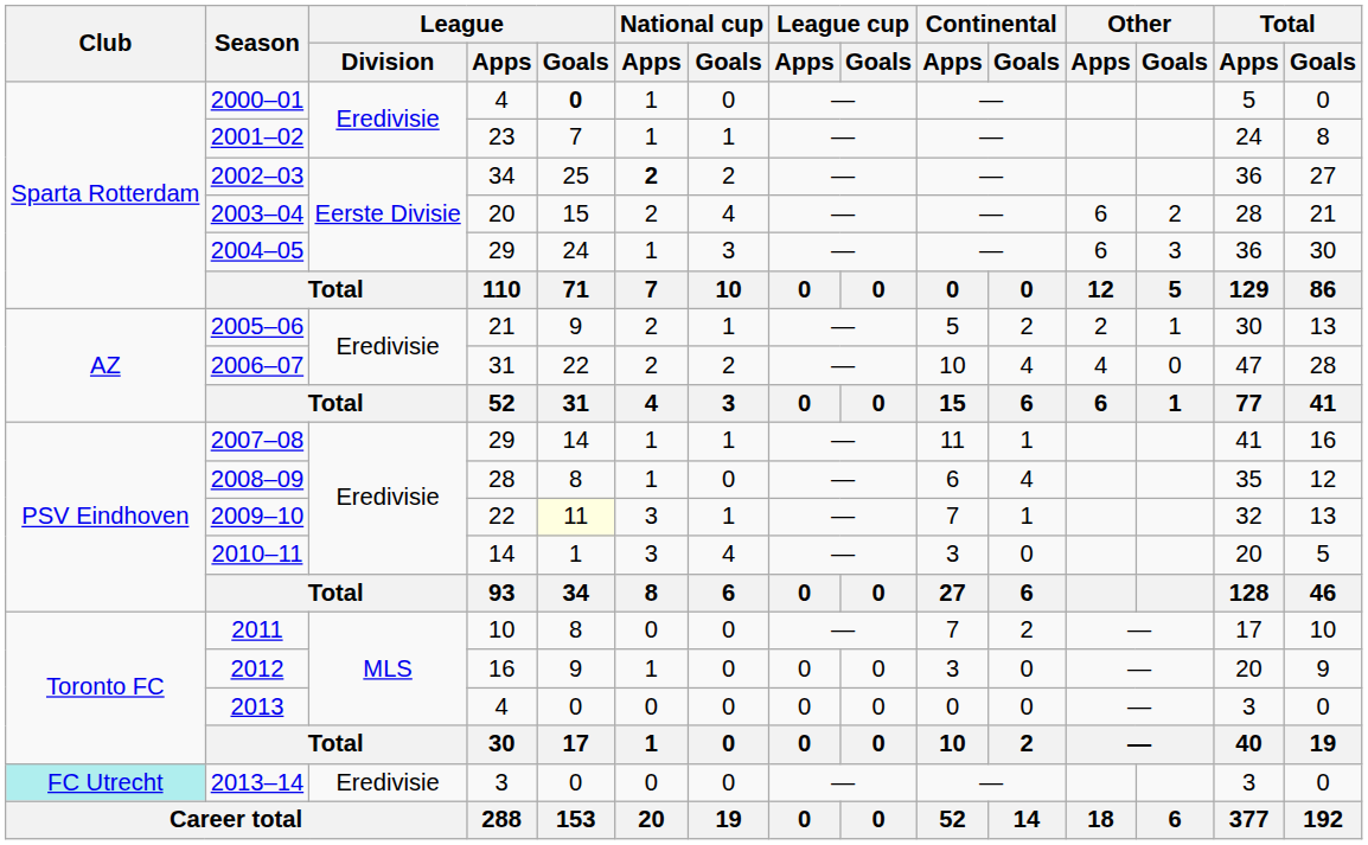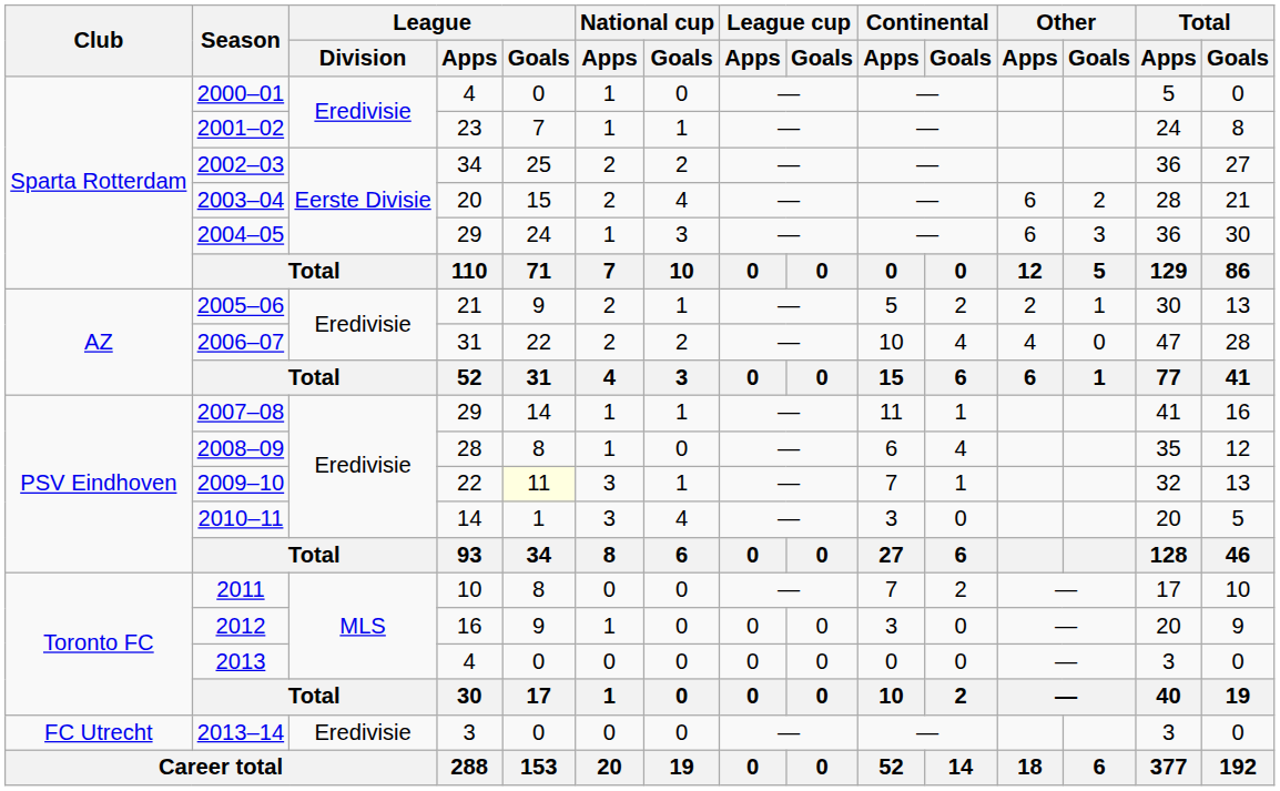2000–01 | League / Goals: bold -> normal
2002–03 | National cup / Apps: bold -> normal
2013–14 | Club: paleturquoise background -> no background
